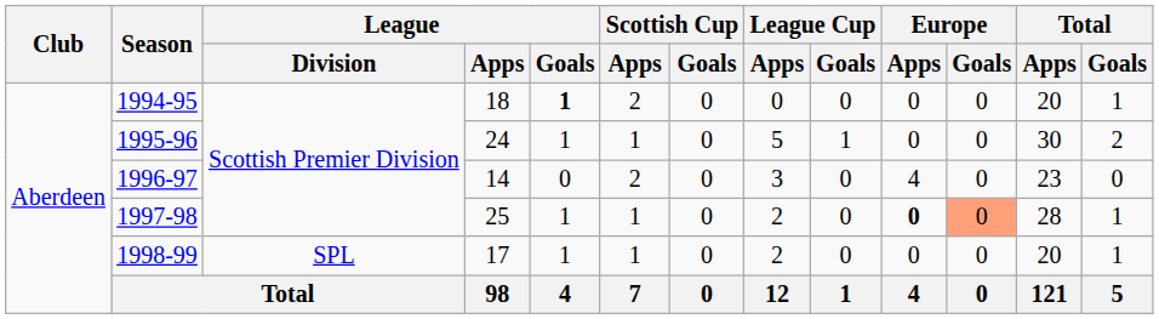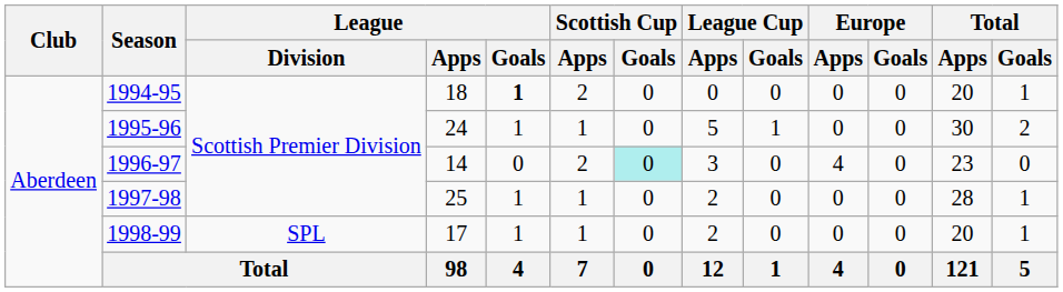1996-97 | Scottish Cup / Goals: no background -> paleturquoise background
1997-98 | Europe / Apps: bold -> normal
1997-98 | Europe / Goals: lightsalmon background -> no background
